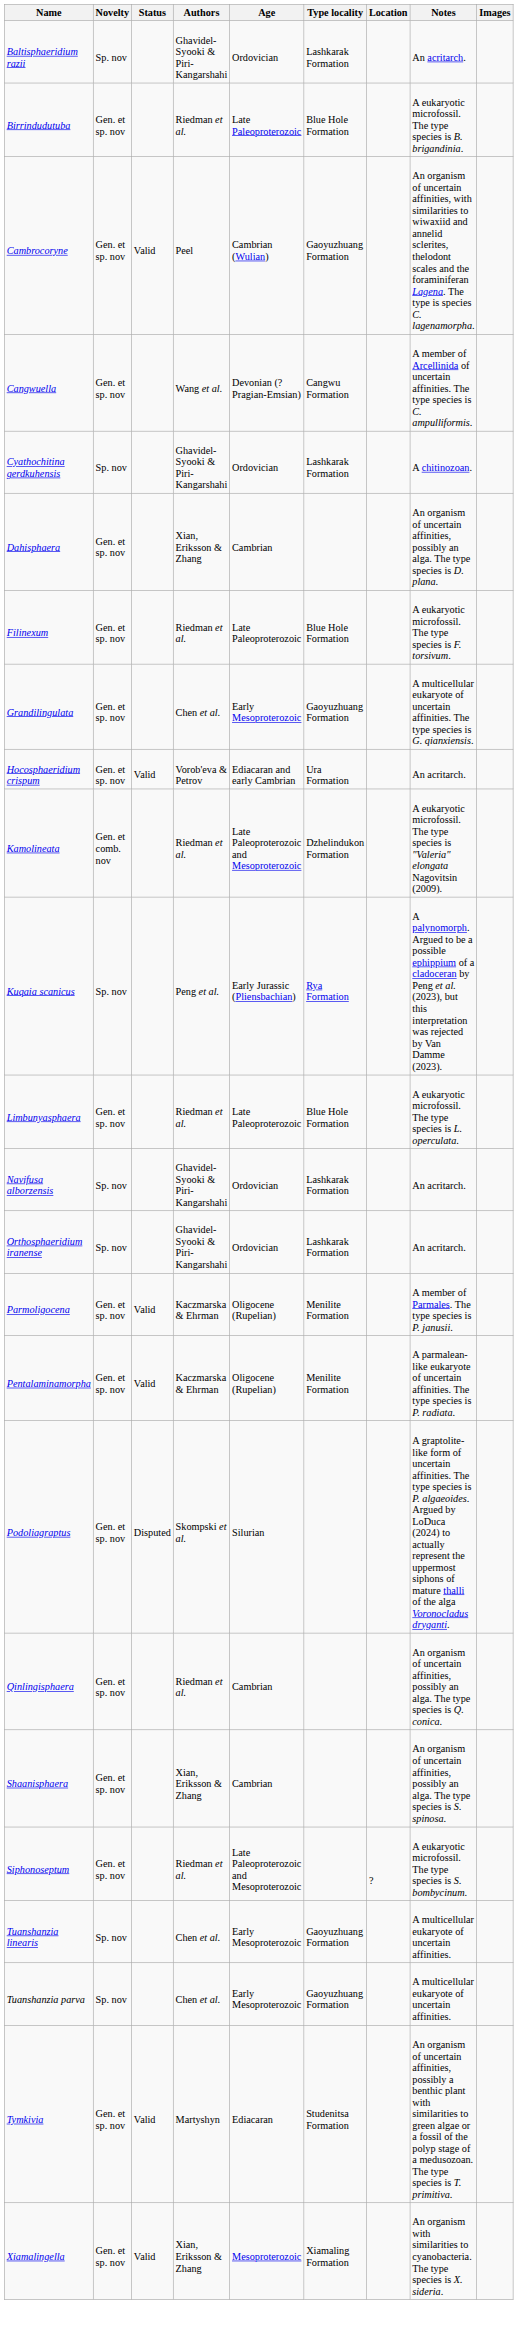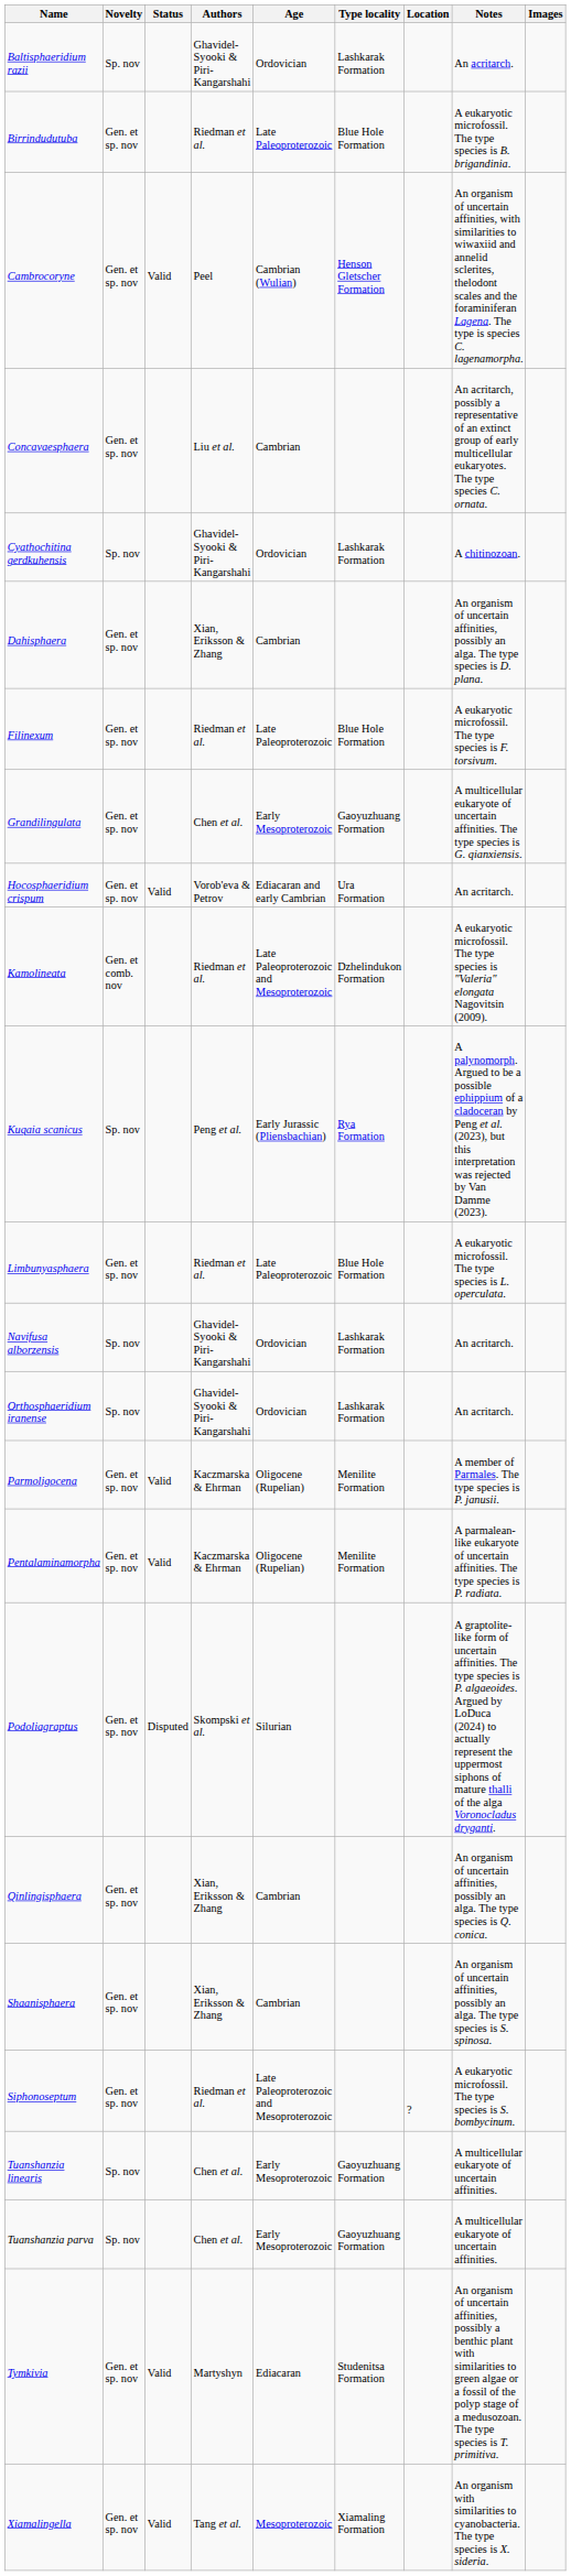Cambrocoryne | Type locality: Gaoyuzhuang Formation -> Henson Gletscher Formation
- row: Cangwuella | Gen. et sp. nov | Wang et al. | Devonian (?Pragian-Emsian) | Cangwu Formation | A member of Arcellinida of uncertain affinities. The type species is C. ampulliformis.
+ row: Concavaesphaera | Gen. et sp. nov | Liu et al. | Cambrian | An acritarch, possibly a representative of an extinct group of early multicellular eukaryotes. The type species C. ornata.
Qinlingisphaera | Authors: Riedman et al. -> Xian, Eriksson & Zhang
Xiamalingella | Authors: Xian, Eriksson & Zhang -> Tang et al.
